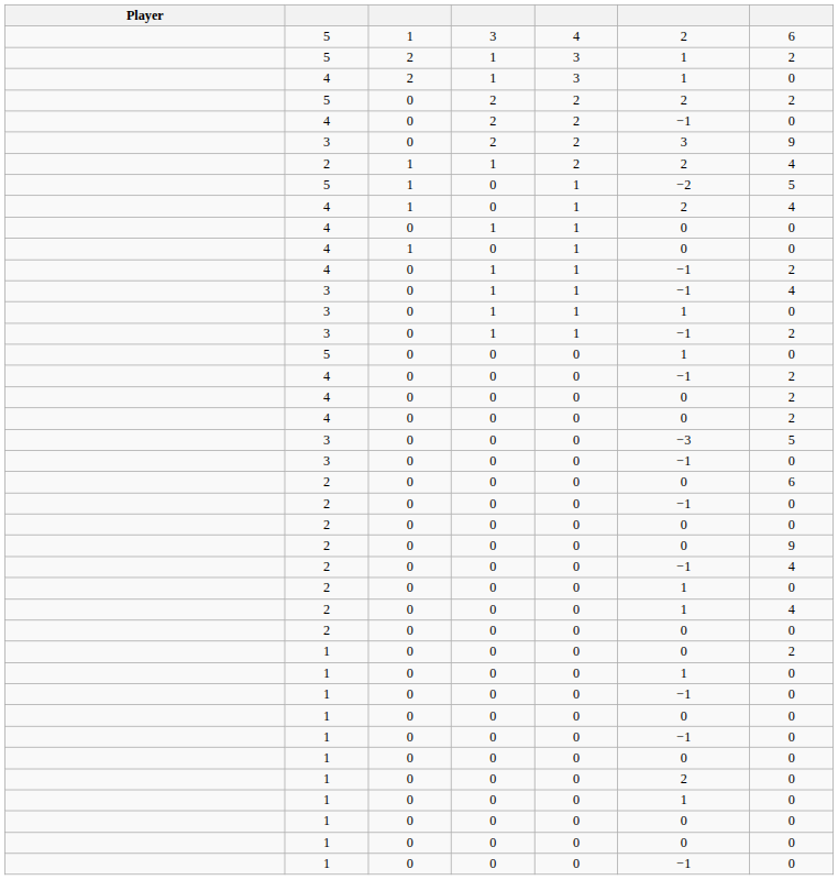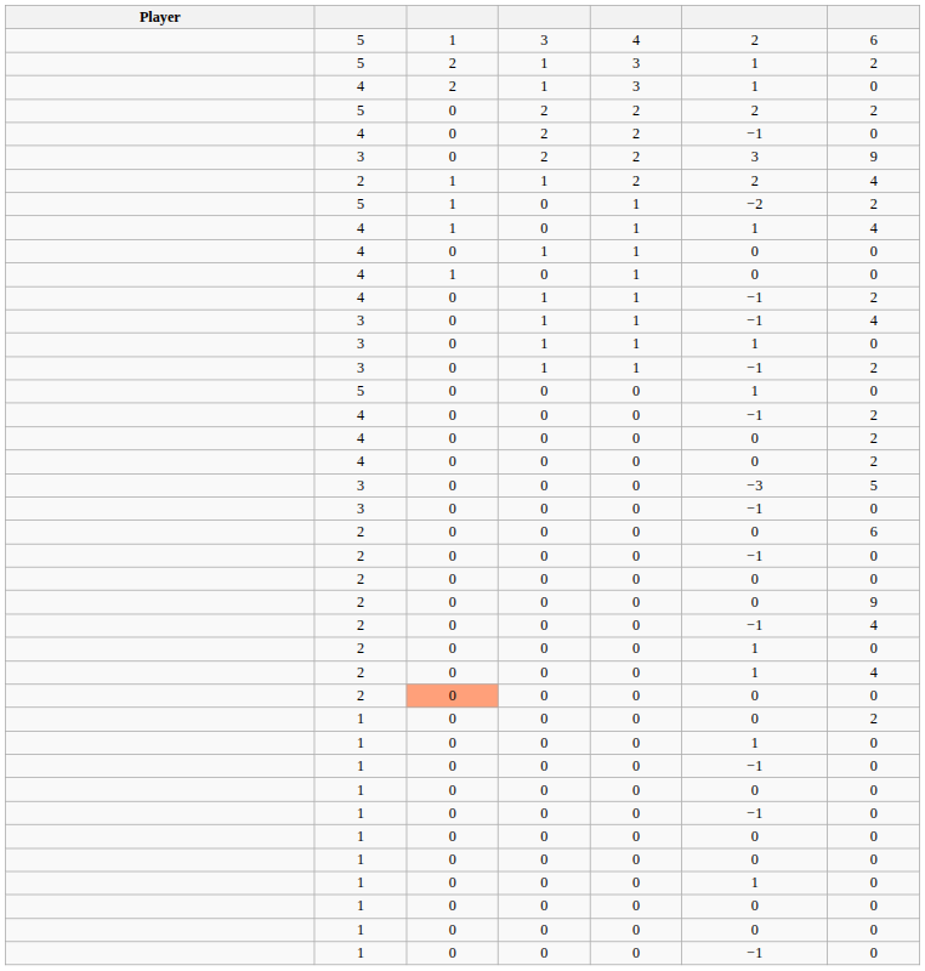row 9 | column 7: 5 -> 2
row 10 | column 6: 2 -> 1
row 30 | column 3: no background -> lightsalmon background
row 37 | column 6: 2 -> 0
